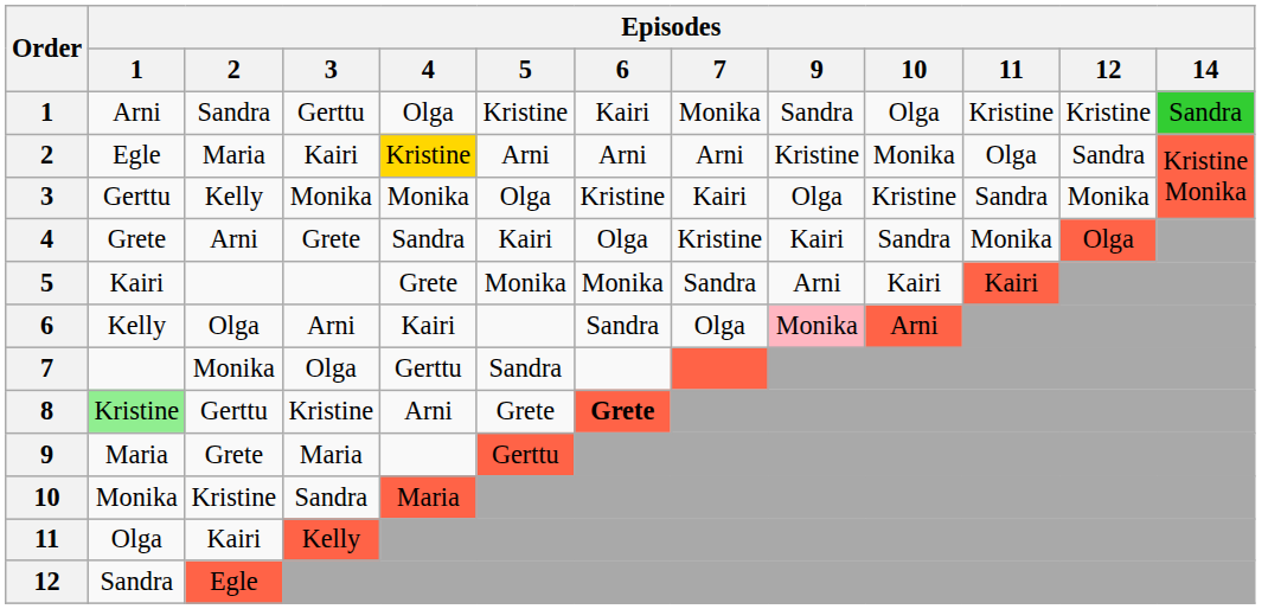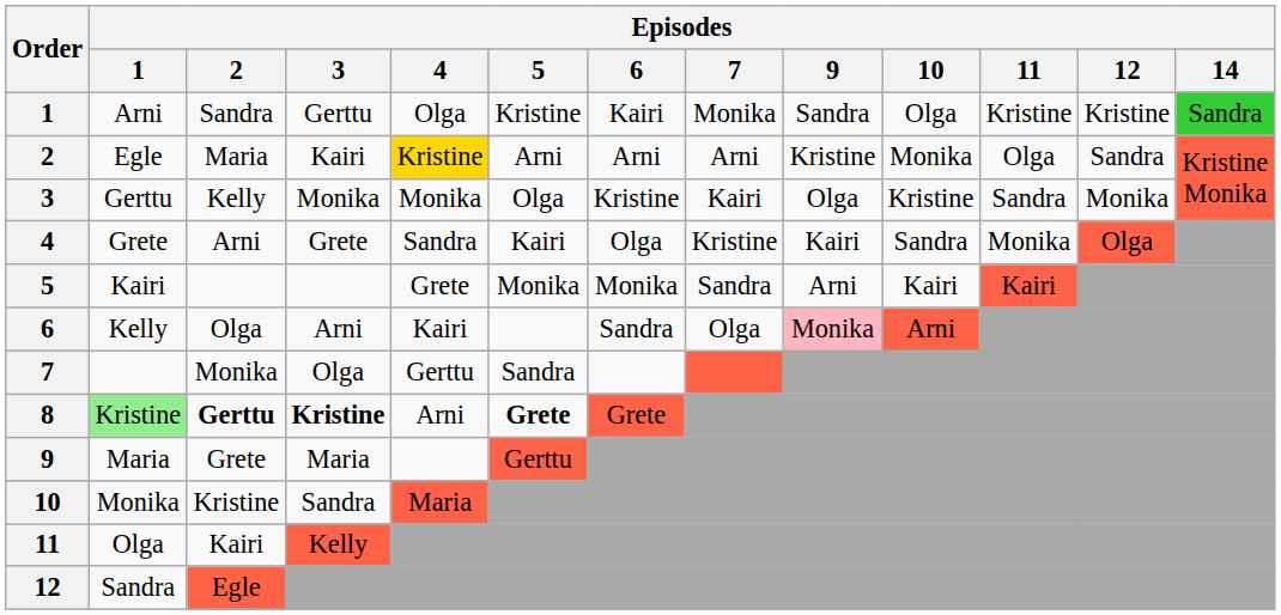8 | Episodes / 2: normal -> bold
8 | Episodes / 3: normal -> bold
8 | Episodes / 5: normal -> bold
8 | Episodes / 6: bold -> normal
